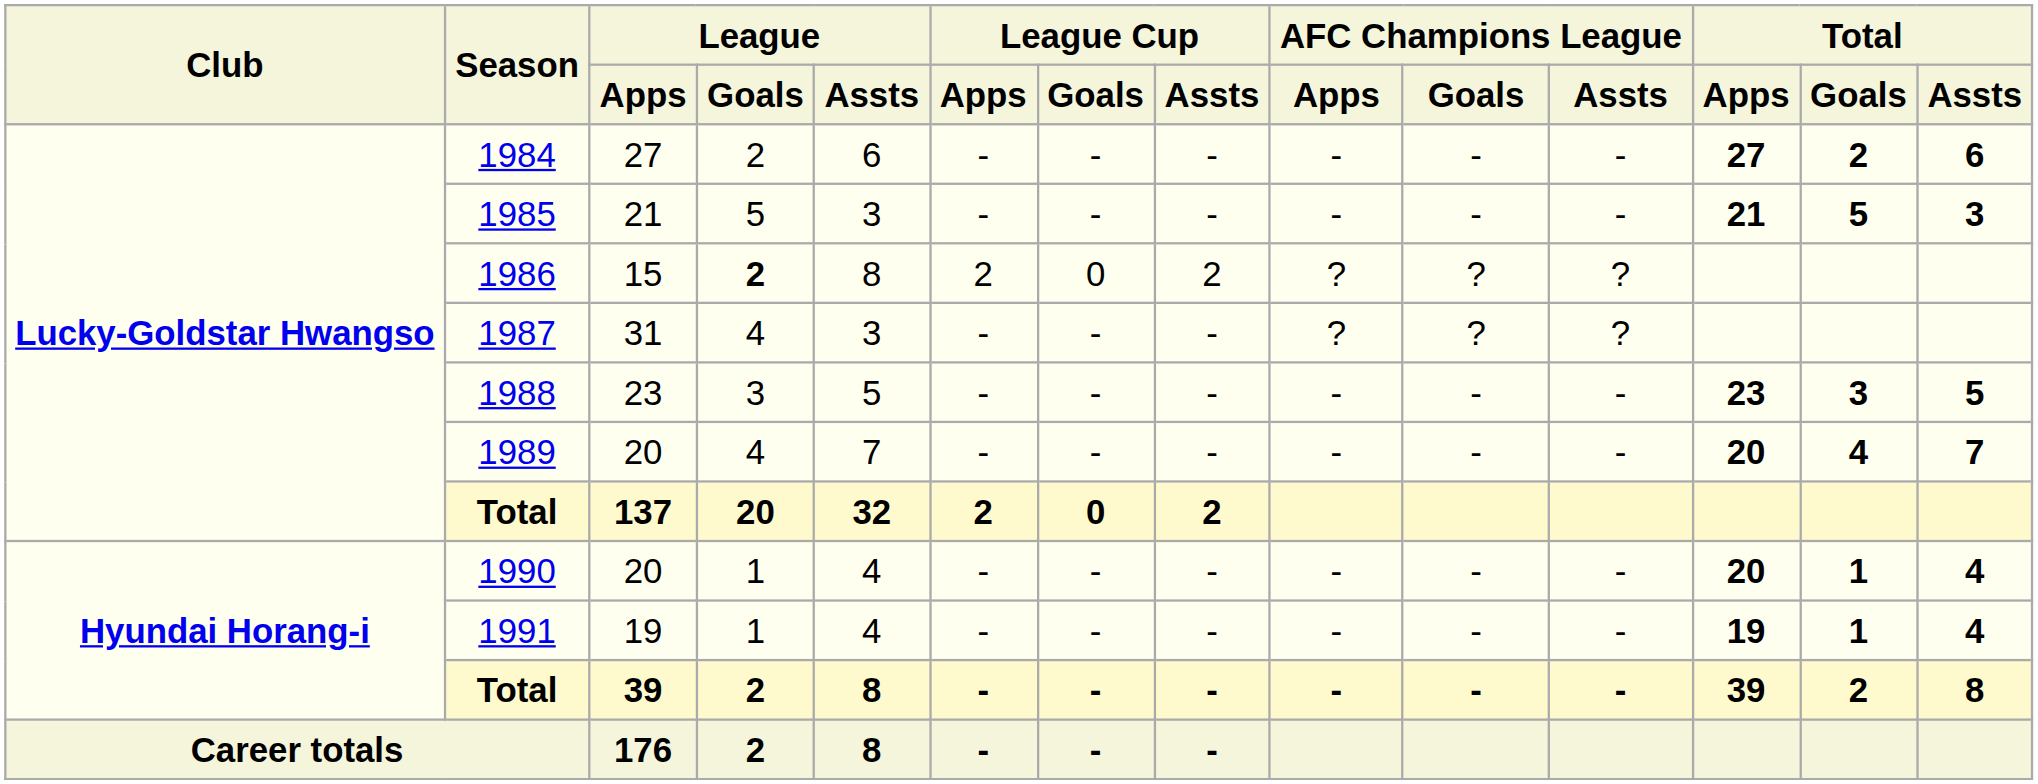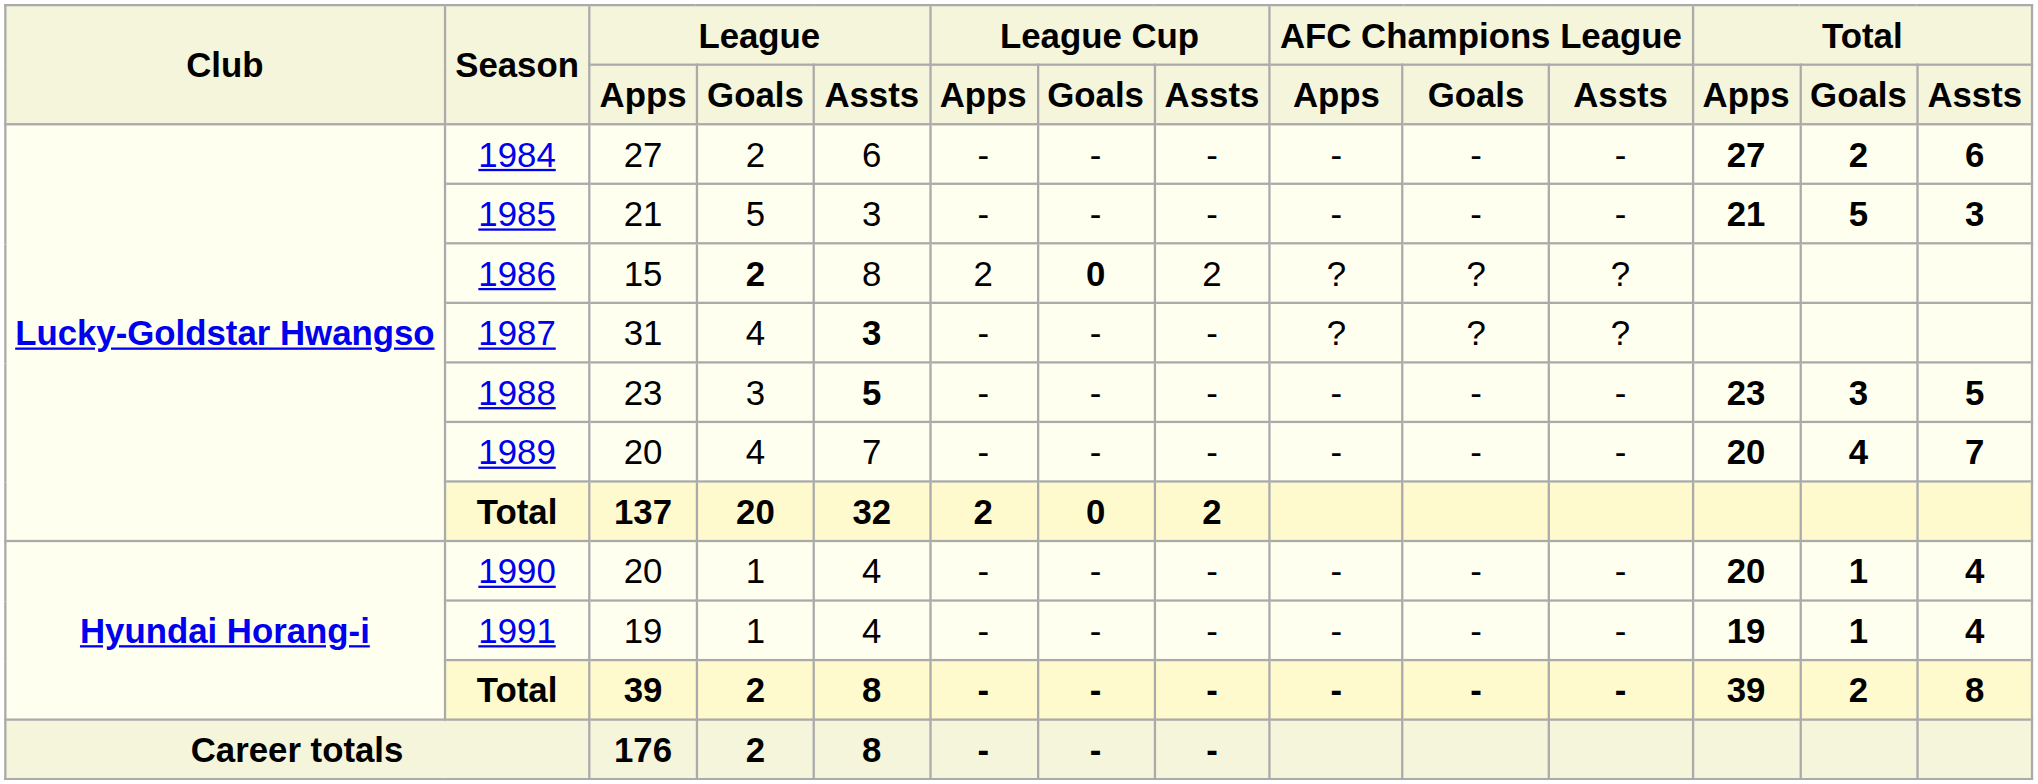1986 | League Cup / Goals: normal -> bold
1987 | League / Assts: normal -> bold
1988 | League / Assts: normal -> bold
